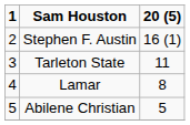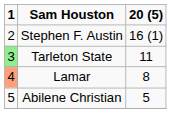Tarleton State | 1: no background -> lightgreen background
Lamar | 1: no background -> lightsalmon background
